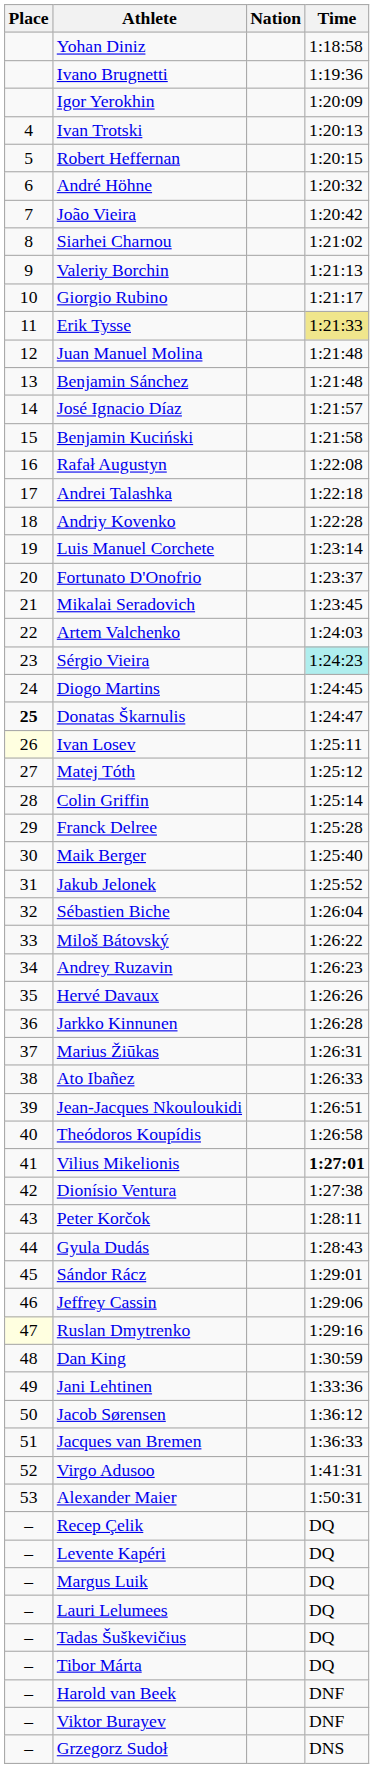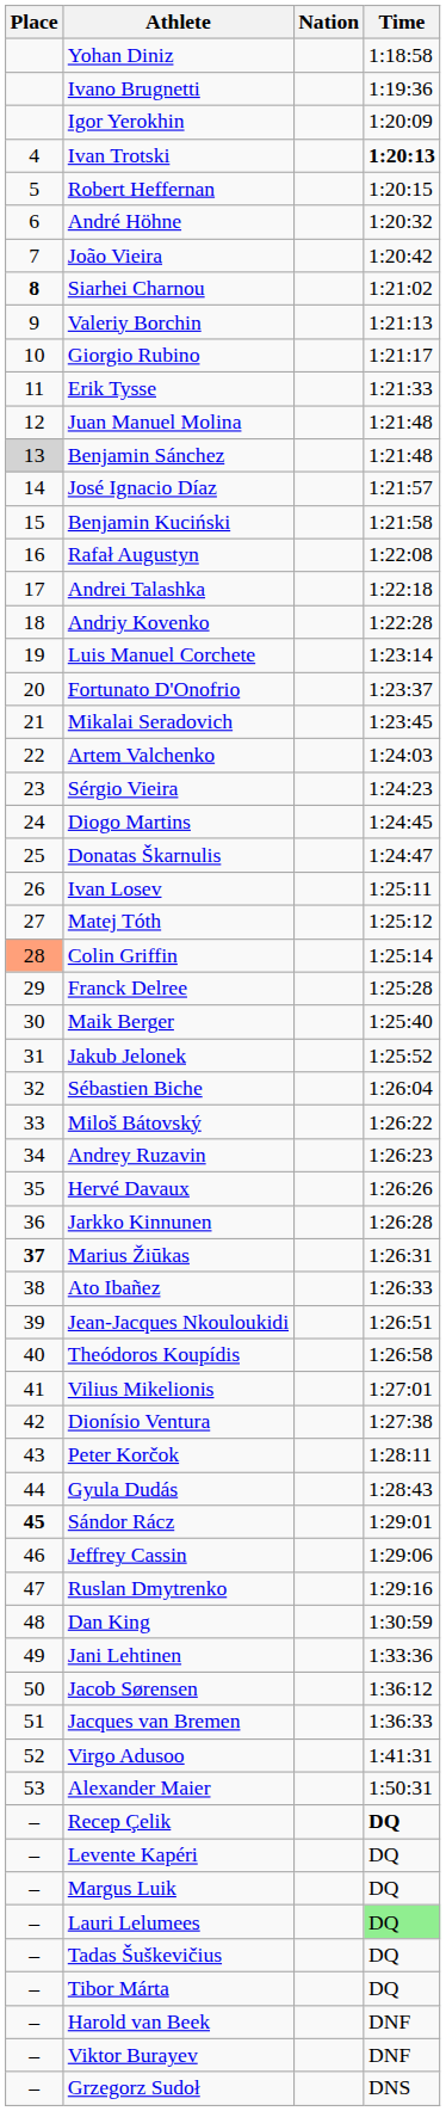Ivan Trotski | Time: normal -> bold
Siarhei Charnou | Place: normal -> bold
Erik Tysse | Time: khaki background -> no background
Benjamin Sánchez | Place: no background -> lightgrey background
Sérgio Vieira | Time: paleturquoise background -> no background
Donatas Škarnulis | Place: bold -> normal
Ivan Losev | Place: lightyellow background -> no background
Colin Griffin | Place: no background -> lightsalmon background
Marius Žiūkas | Place: normal -> bold
Vilius Mikelionis | Time: bold -> normal
Sándor Rácz | Place: normal -> bold
Ruslan Dmytrenko | Place: lightyellow background -> no background
Recep Çelik | Time: normal -> bold
Lauri Lelumees | Time: no background -> lightgreen background
